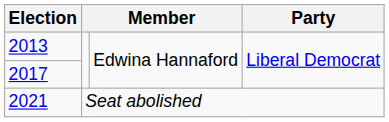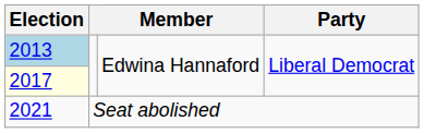2013 | Election: no background -> lightblue background
2017 | Election: no background -> lightyellow background
